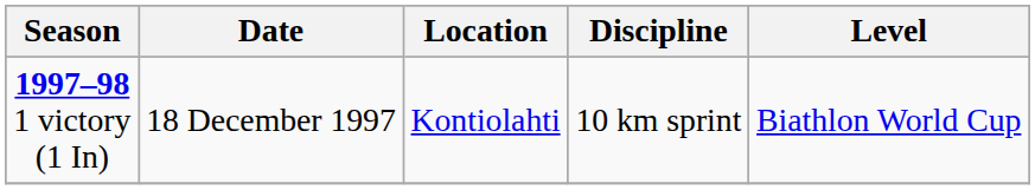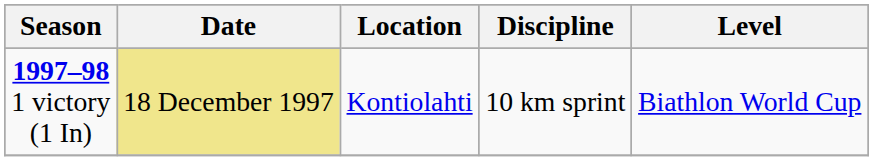1997–98 1 victory (1 In) | Date: no background -> khaki background
